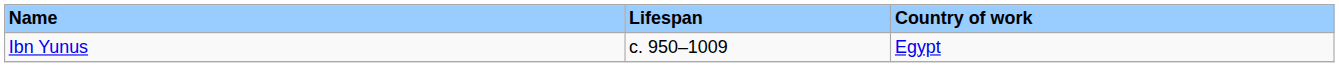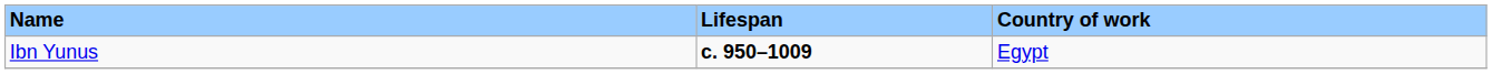Ibn Yunus | Lifespan: normal -> bold
